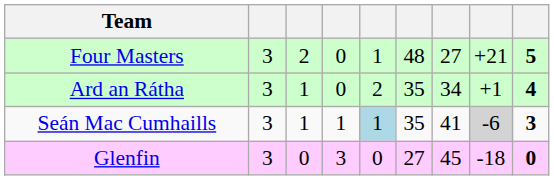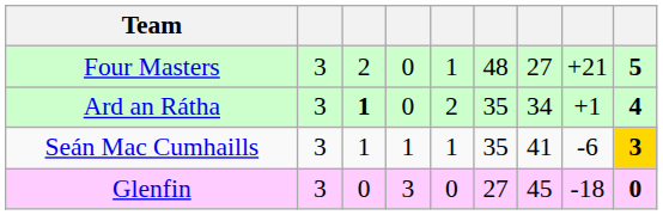Ard an Rátha | column 3: normal -> bold
Seán Mac Cumhaills | column 5: lightblue background -> no background
Seán Mac Cumhaills | column 8: lightgrey background -> no background
Seán Mac Cumhaills | column 9: no background -> gold background
